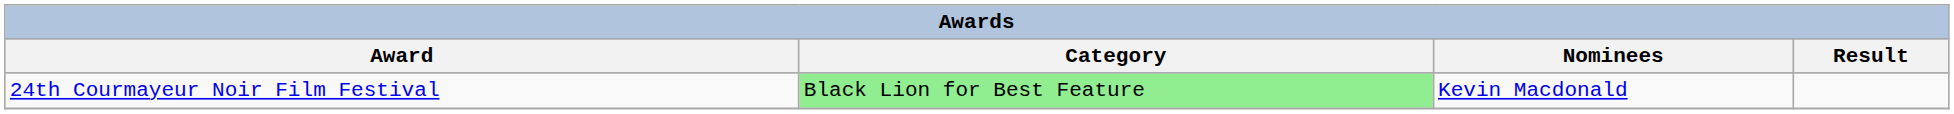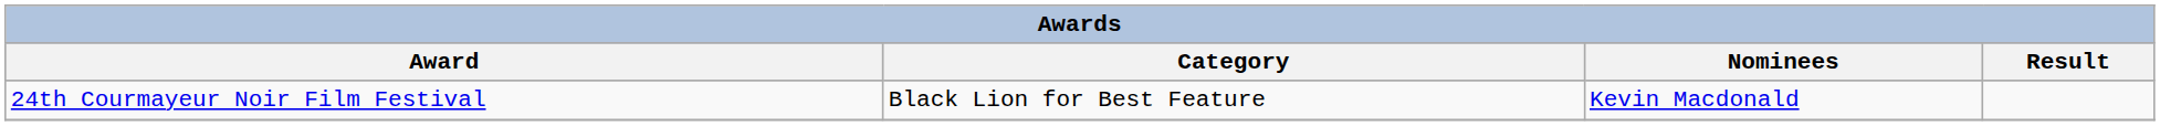24th Courmayeur Noir Film Festival | Category: lightgreen background -> no background
